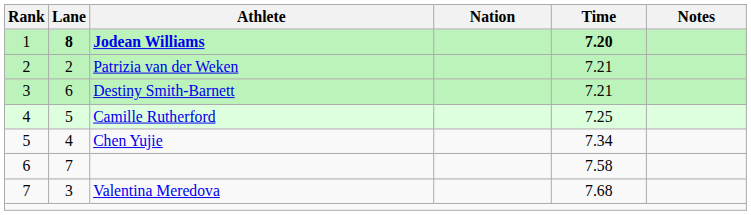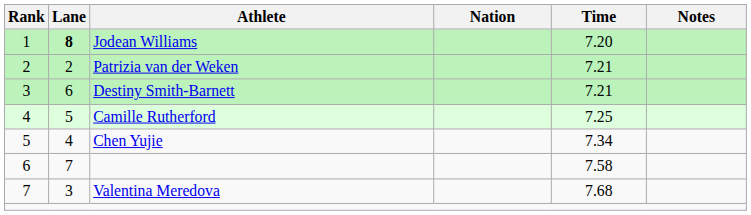1 | Athlete: bold -> normal
1 | Time: bold -> normal
